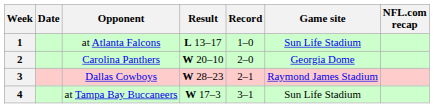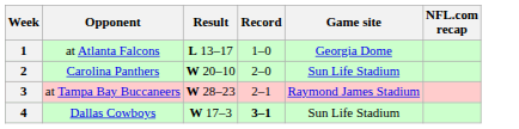- column: Date
1 | Game site: Sun Life Stadium -> Georgia Dome
2 | Game site: Georgia Dome -> Sun Life Stadium
3 | Opponent: Dallas Cowboys -> at Tampa Bay Buccaneers
4 | Opponent: at Tampa Bay Buccaneers -> Dallas Cowboys
4 | Record: normal -> bold
